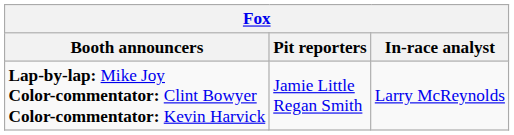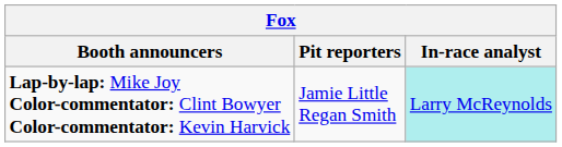row 3 | In-race analyst: no background -> paleturquoise background
